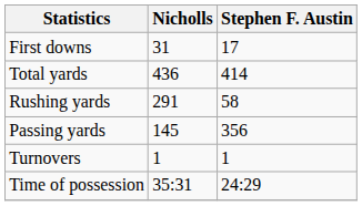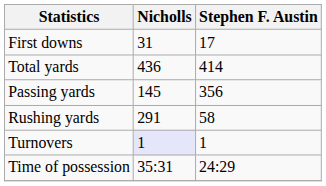rows swapped: Rushing yards <-> Passing yards
Turnovers | Nicholls: no background -> lavender background
